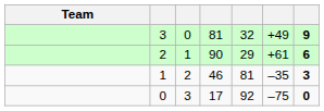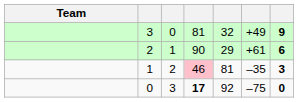row 4 | column 4: no background -> pink background
row 5 | column 4: normal -> bold
